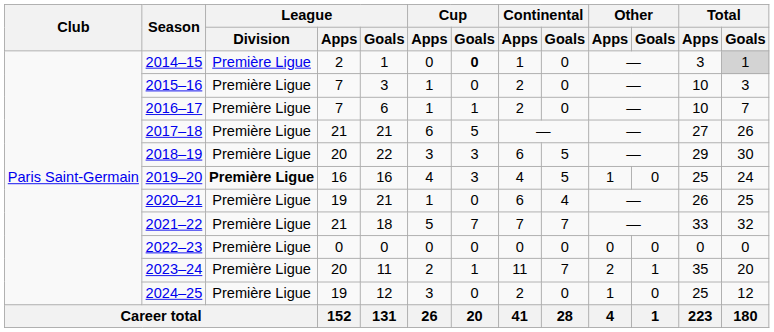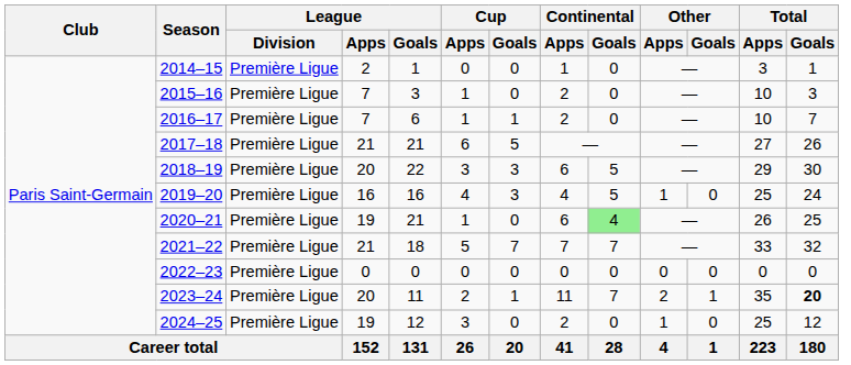2014–15 | Cup / Goals: bold -> normal
2014–15 | Total / Goals: lightgrey background -> no background
2019–20 | League / Division: bold -> normal
2020–21 | Continental / Goals: no background -> lightgreen background
2023–24 | Total / Goals: normal -> bold
